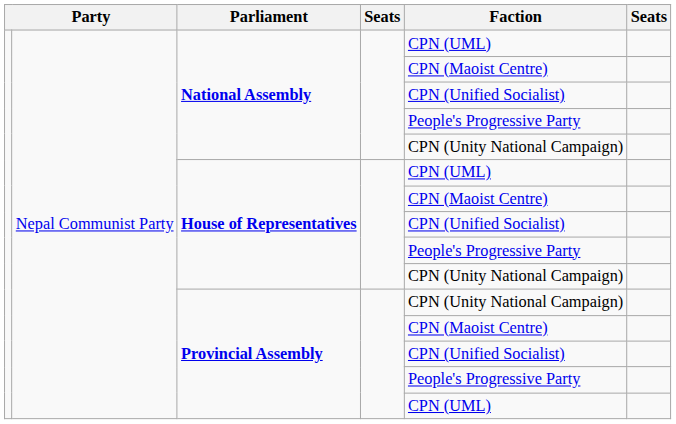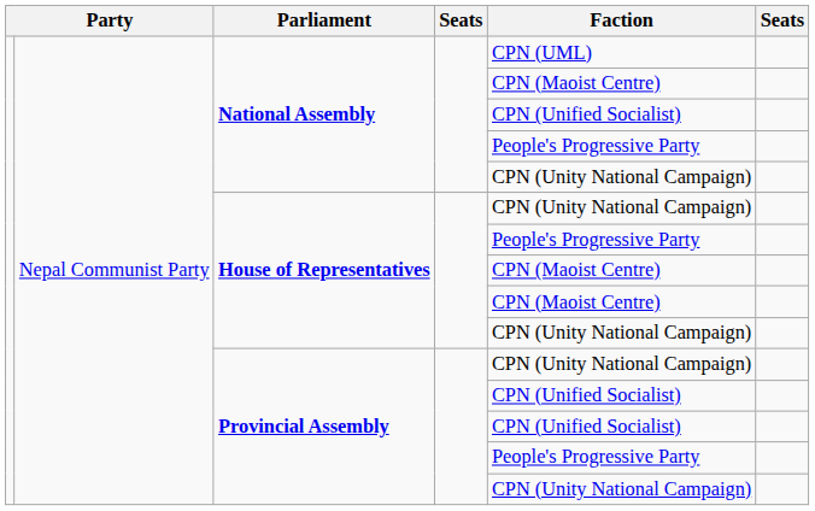row 7 | Faction: CPN (UML) -> CPN (Unity National Campaign)
row 8 | Faction: CPN (Maoist Centre) -> People's Progressive Party
row 9 | Faction: CPN (Unified Socialist) -> CPN (Maoist Centre)
row 10 | Faction: People's Progressive Party -> CPN (Maoist Centre)
row 13 | Faction: CPN (Maoist Centre) -> CPN (Unified Socialist)
row 16 | Faction: CPN (UML) -> CPN (Unity National Campaign)
